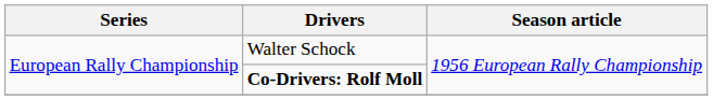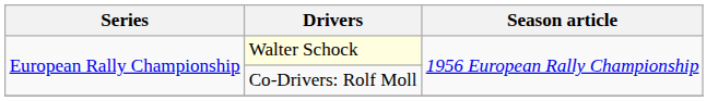Walter Schock | Drivers: no background -> lightyellow background
Co-Drivers: Rolf Moll | Drivers: bold -> normal
